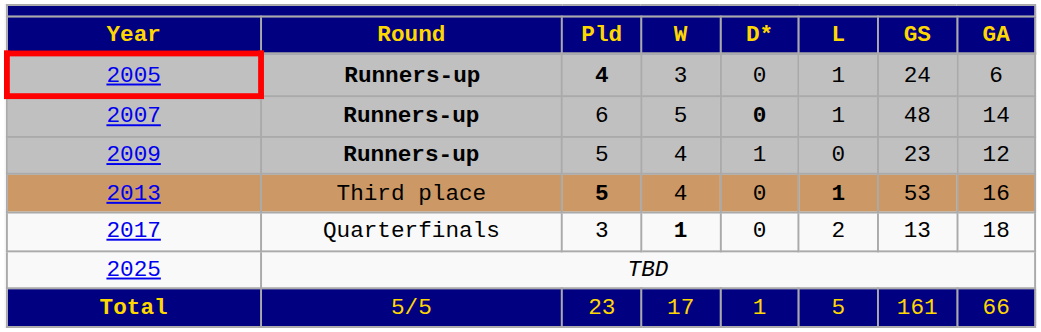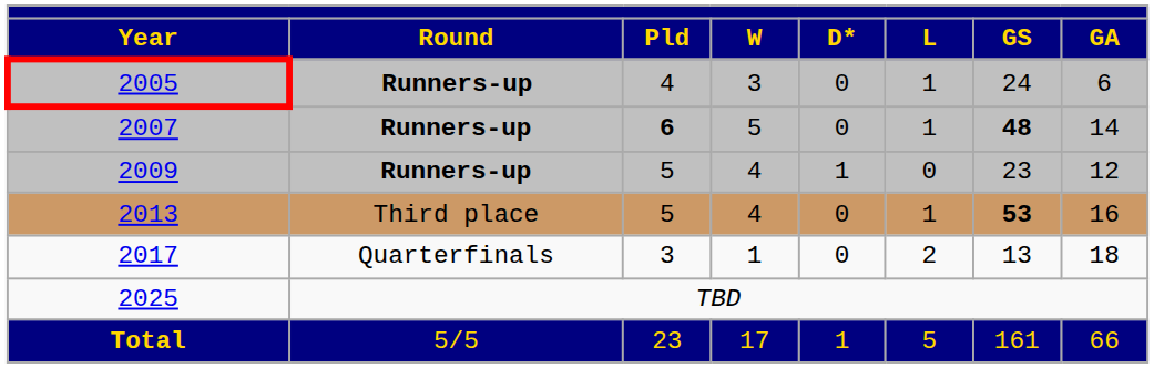2005 | Pld: bold -> normal
2007 | Pld: normal -> bold
2007 | D*: bold -> normal
2007 | GS: normal -> bold
2013 | Pld: bold -> normal
2013 | L: bold -> normal
2013 | GS: normal -> bold
2017 | W: bold -> normal
